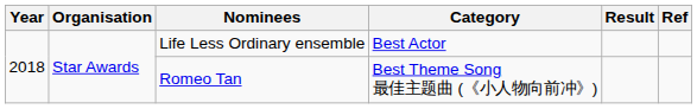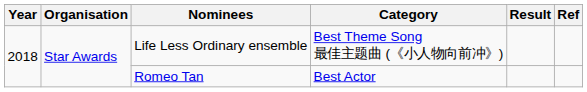Life Less Ordinary ensemble | Category: Best Actor -> Best Theme Song 最佳主题曲 (《小人物向前冲》)
Romeo Tan | Category: Best Theme Song 最佳主题曲 (《小人物向前冲》) -> Best Actor
